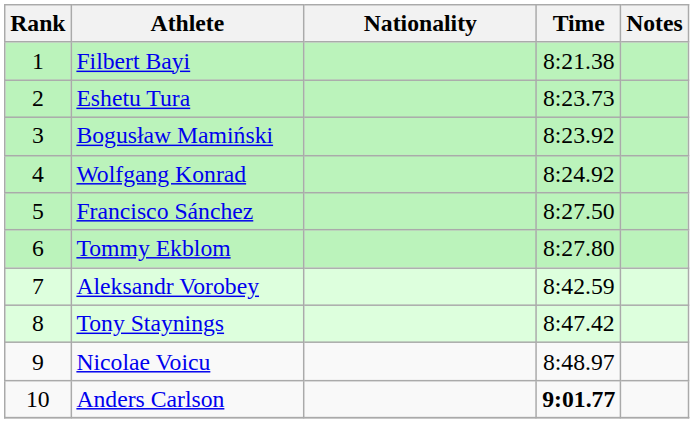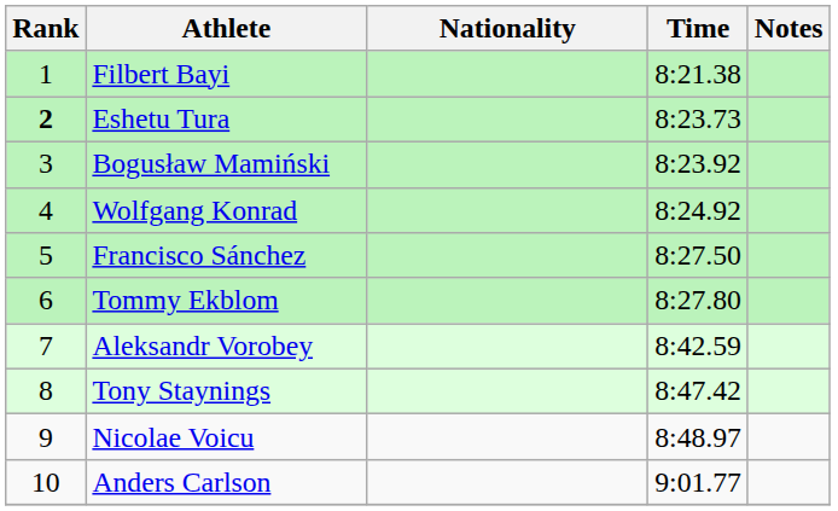Eshetu Tura | Rank: normal -> bold
Anders Carlson | Time: bold -> normal
